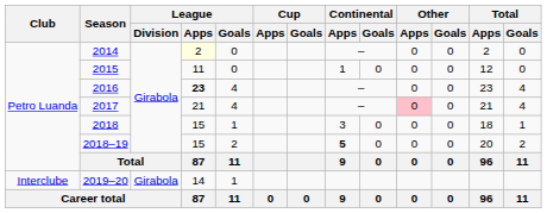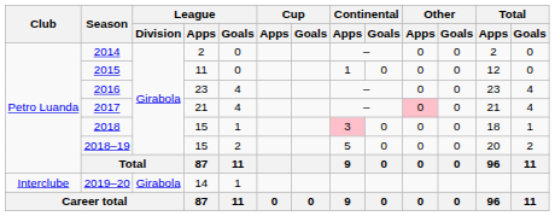2014 | League / Apps: lightyellow background -> no background
2016 | League / Apps: bold -> normal
2018 | Continental / Apps: no background -> pink background
2018–19 | Continental / Apps: bold -> normal
